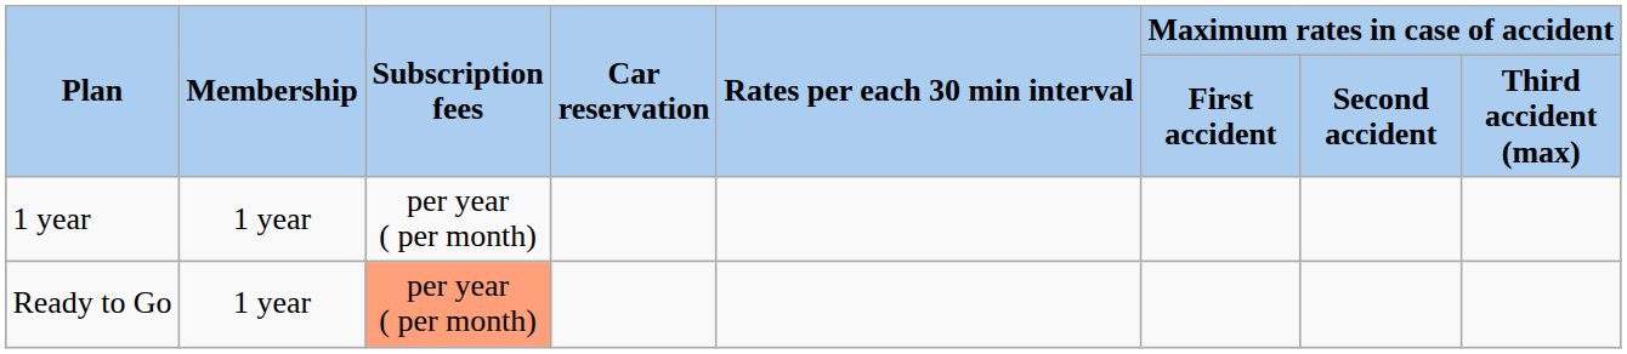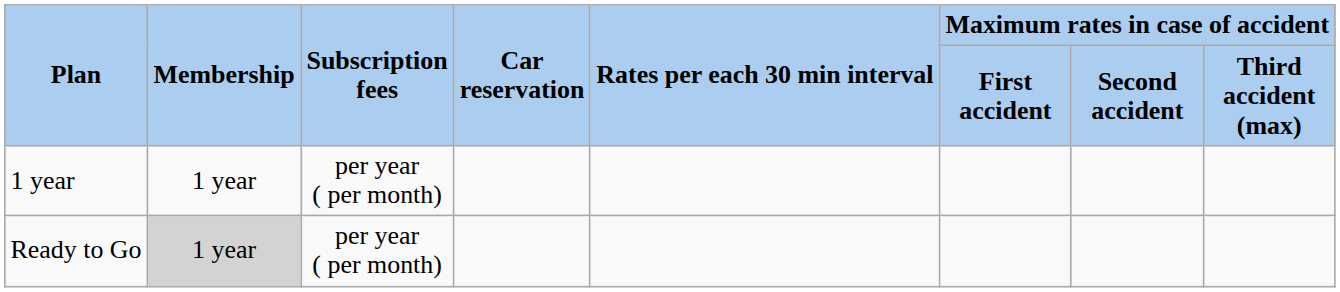Ready to Go | Membership: no background -> lightgrey background
Ready to Go | Subscription fees: lightsalmon background -> no background
